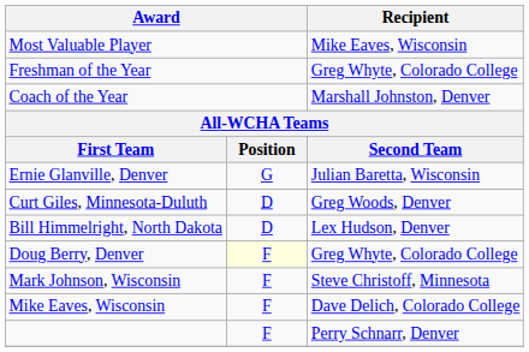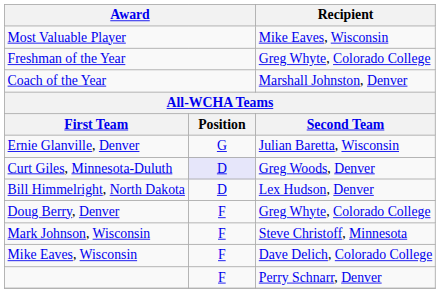Curt Giles, Minnesota-Duluth | column 2: no background -> lavender background
Doug Berry, Denver | column 2: lightyellow background -> no background
